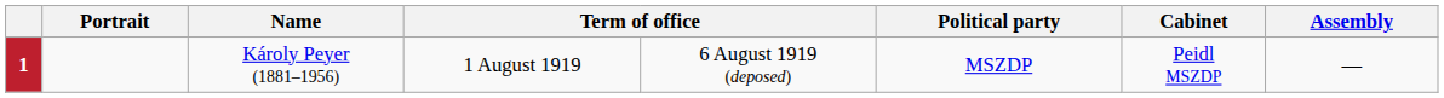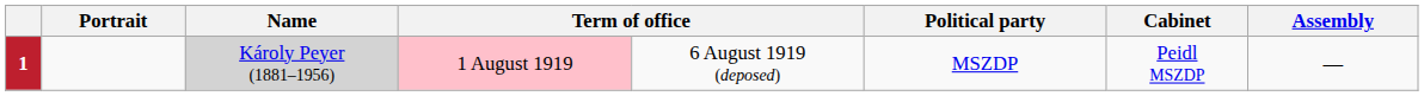1 | Name: no background -> lightgrey background
1 | column 4: no background -> pink background
